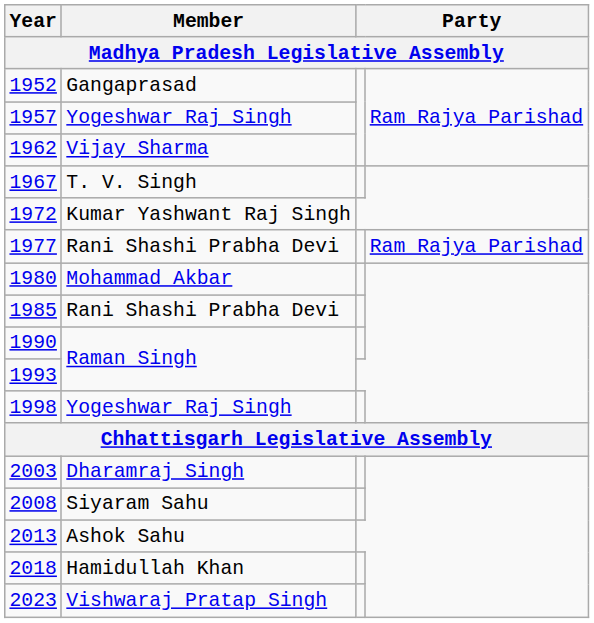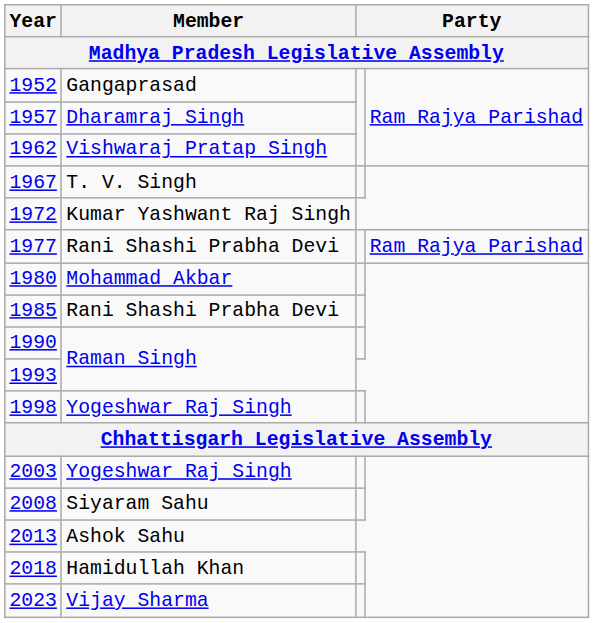1957 | Member: Yogeshwar Raj Singh -> Dharamraj Singh
1962 | Member: Vijay Sharma -> Vishwaraj Pratap Singh
2003 | Member: Dharamraj Singh -> Yogeshwar Raj Singh
2023 | Member: Vishwaraj Pratap Singh -> Vijay Sharma
